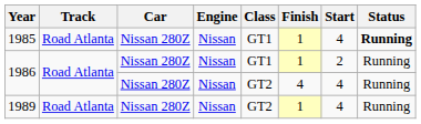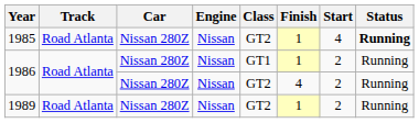row 2 | Class: GT1 -> GT2
row 4 | Start: 4 -> 2
row 5 | Start: 4 -> 2
